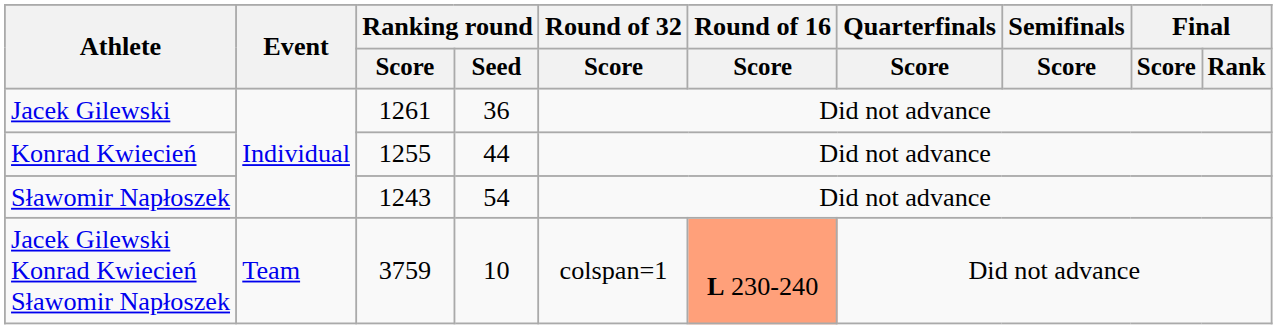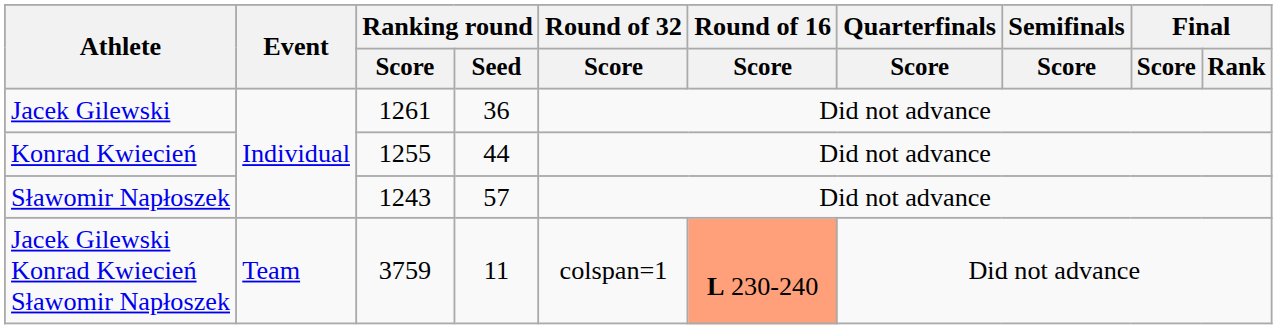Sławomir Napłoszek | Ranking round / Seed: 54 -> 57
Jacek Gilewski Konrad Kwiecień Sławomir Napłoszek | Ranking round / Seed: 10 -> 11
